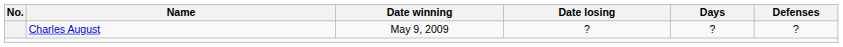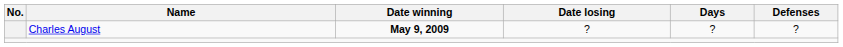Charles August | Date winning: normal -> bold
